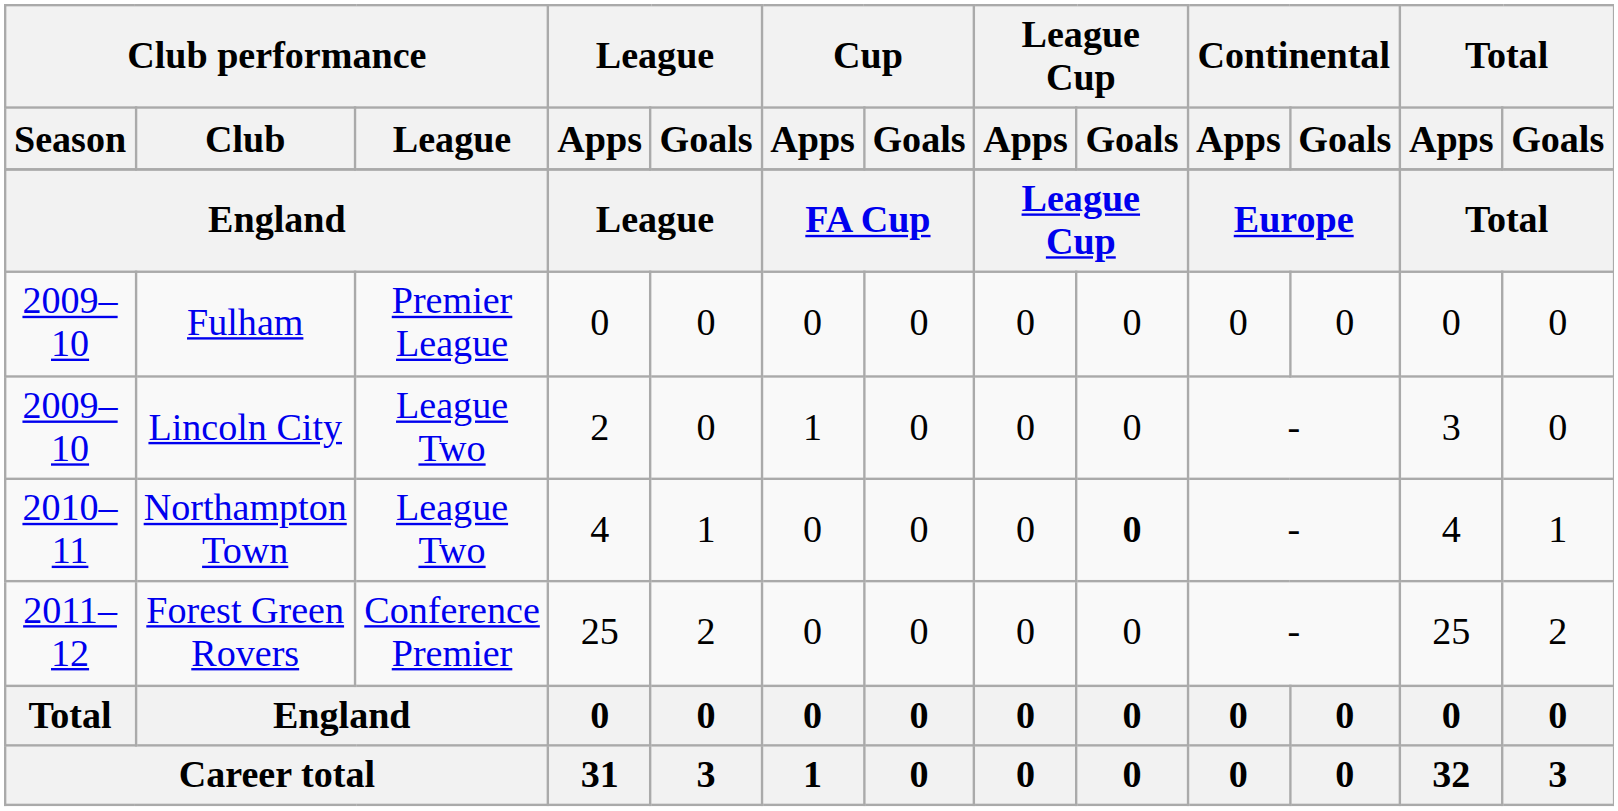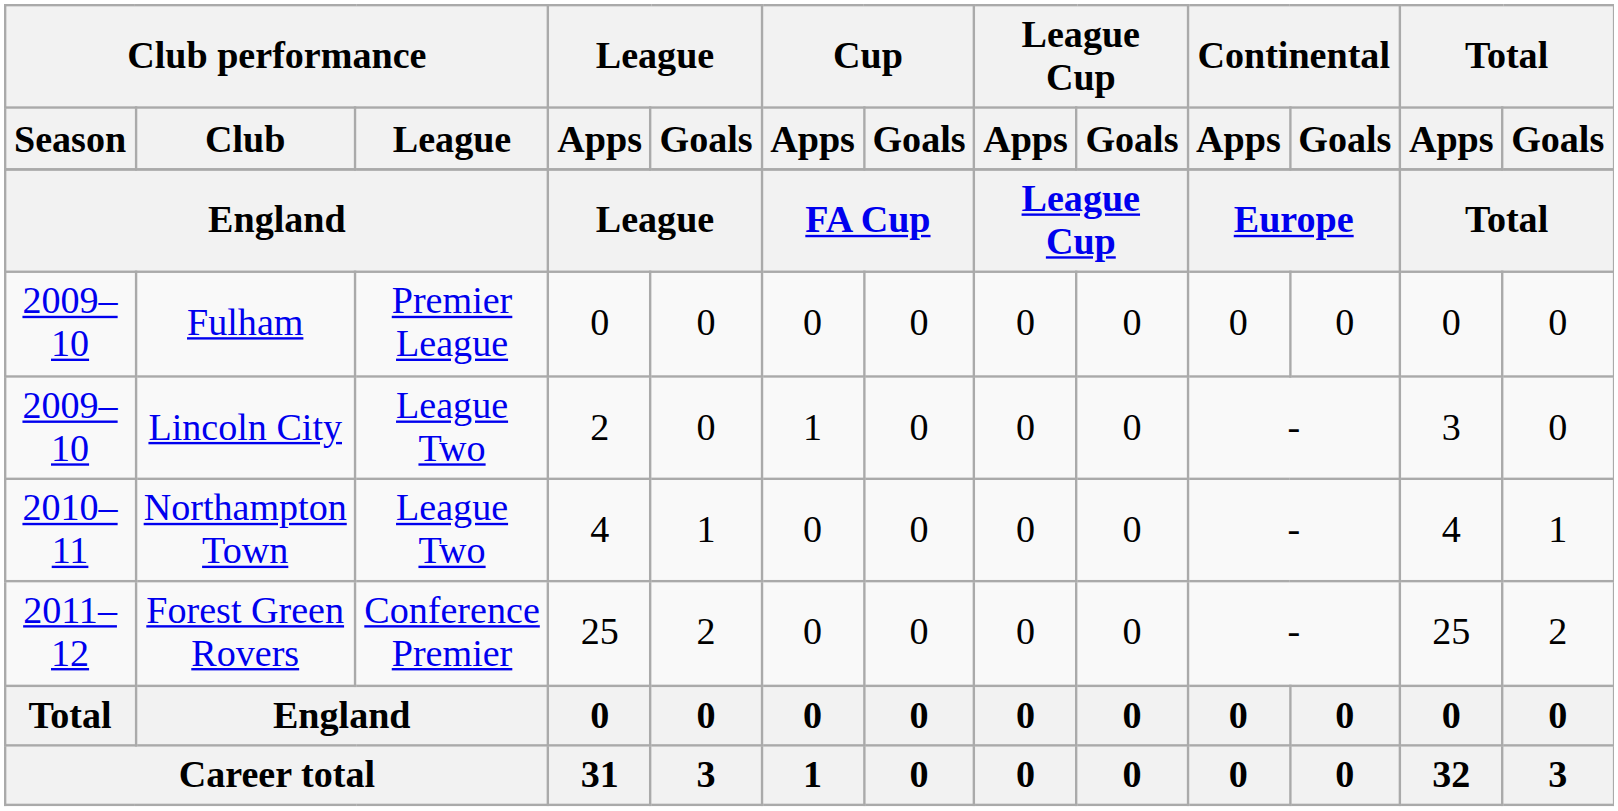Northampton Town | League Cup / Goals: bold -> normal
